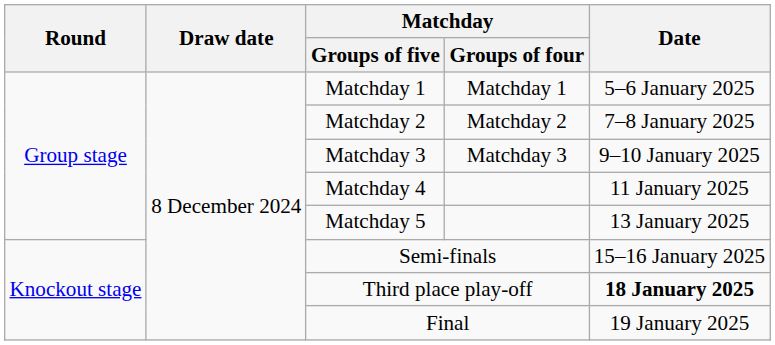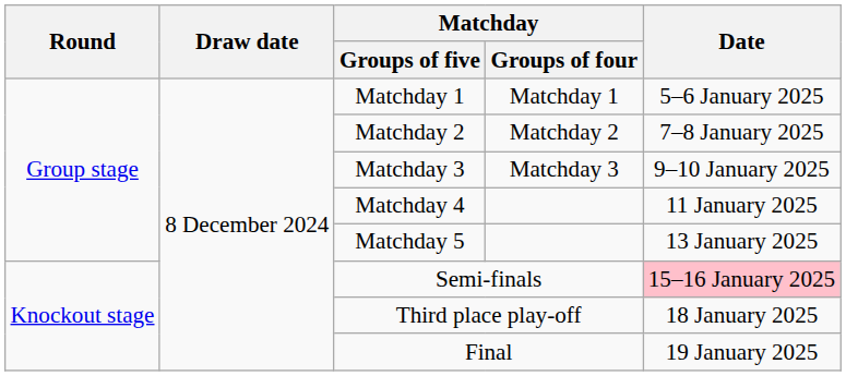Semi-finals | Date: no background -> pink background
Third place play-off | Date: bold -> normal
